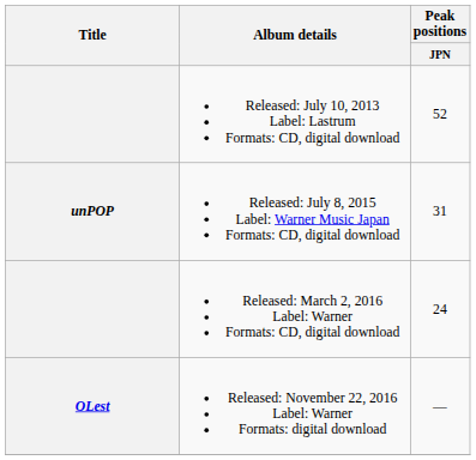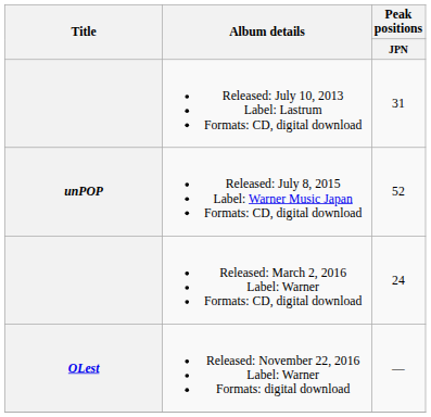row 3 | Peak positions / JPN: 52 -> 31
row 4 | Peak positions / JPN: 31 -> 52
